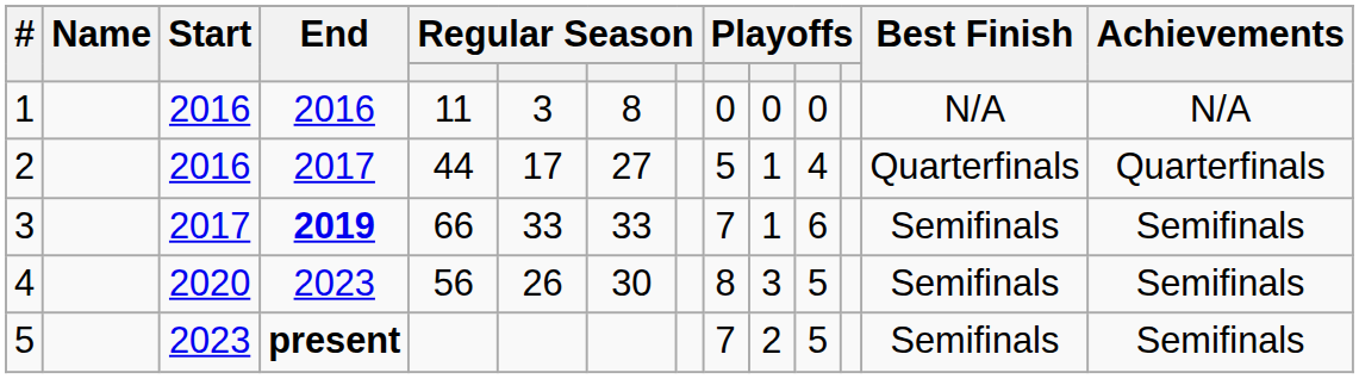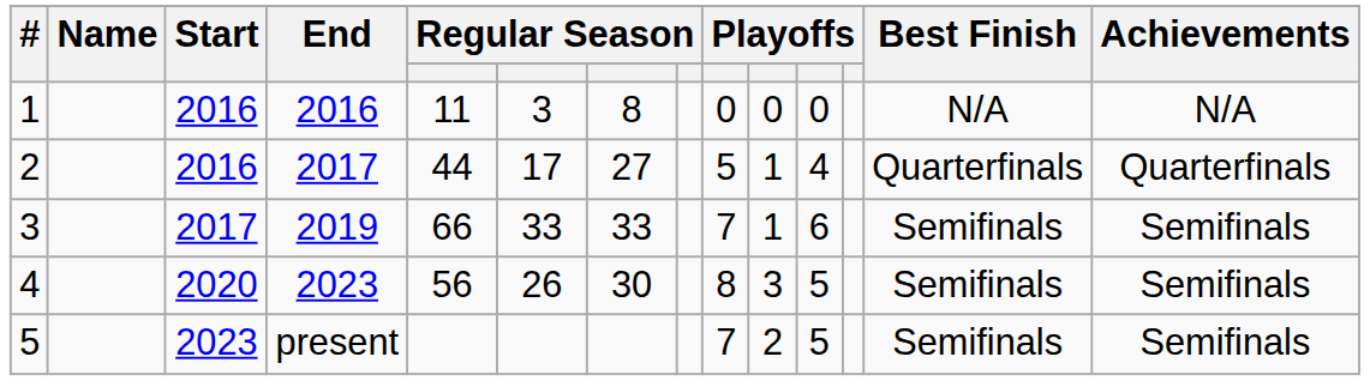row 5 | End: bold -> normal
row 7 | End: bold -> normal
